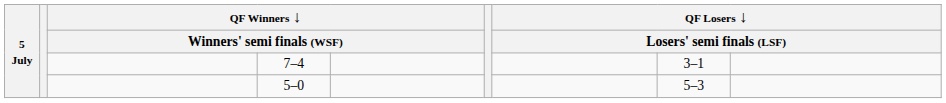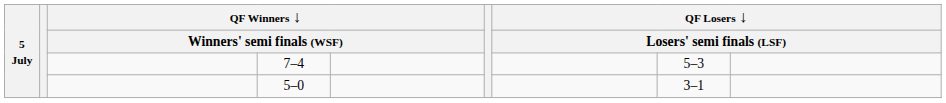7–4 | column 8: 3–1 -> 5–3
5–0 | column 8: 5–3 -> 3–1
